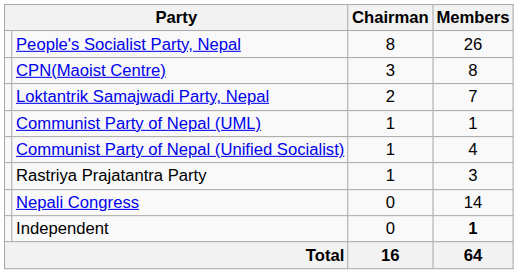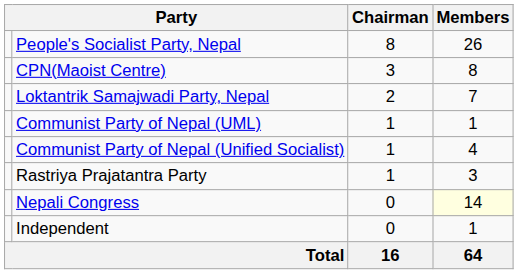Nepali Congress | Members: no background -> lightyellow background
Independent | Members: bold -> normal
